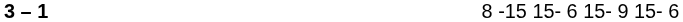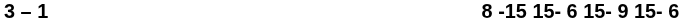row 1 | column 2: normal -> bold
